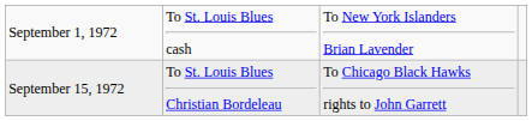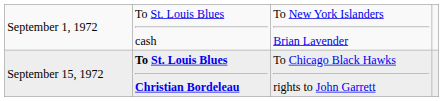September 15, 1972 | column 2: normal -> bold
